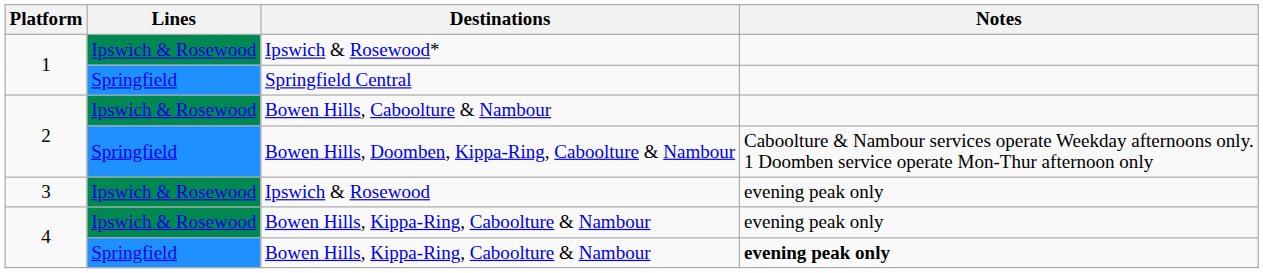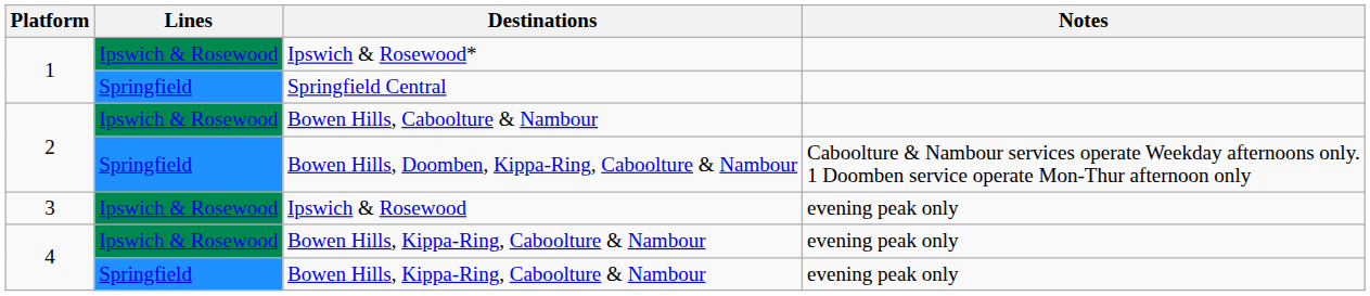Springfield / Bowen Hills, Kippa-Ring, Caboolture & Nambour | Notes: bold -> normal
